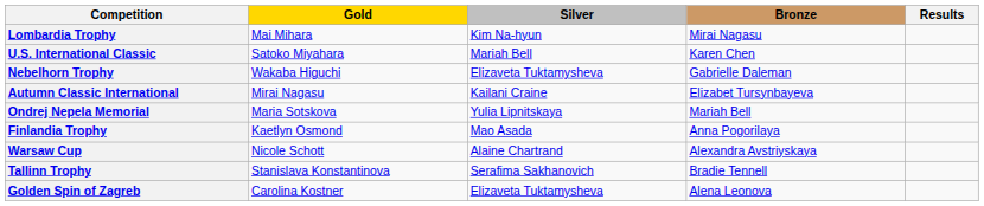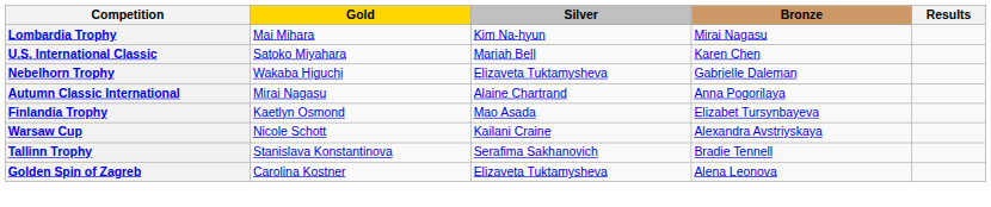Autumn Classic International | Silver: Kailani Craine -> Alaine Chartrand
Autumn Classic International | Bronze: Elizabet Tursynbayeva -> Anna Pogorilaya
- row: Ondrej Nepela Memorial | Maria Sotskova | Yulia Lipnitskaya | Mariah Bell
Finlandia Trophy | Bronze: Anna Pogorilaya -> Elizabet Tursynbayeva
Warsaw Cup | Silver: Alaine Chartrand -> Kailani Craine
